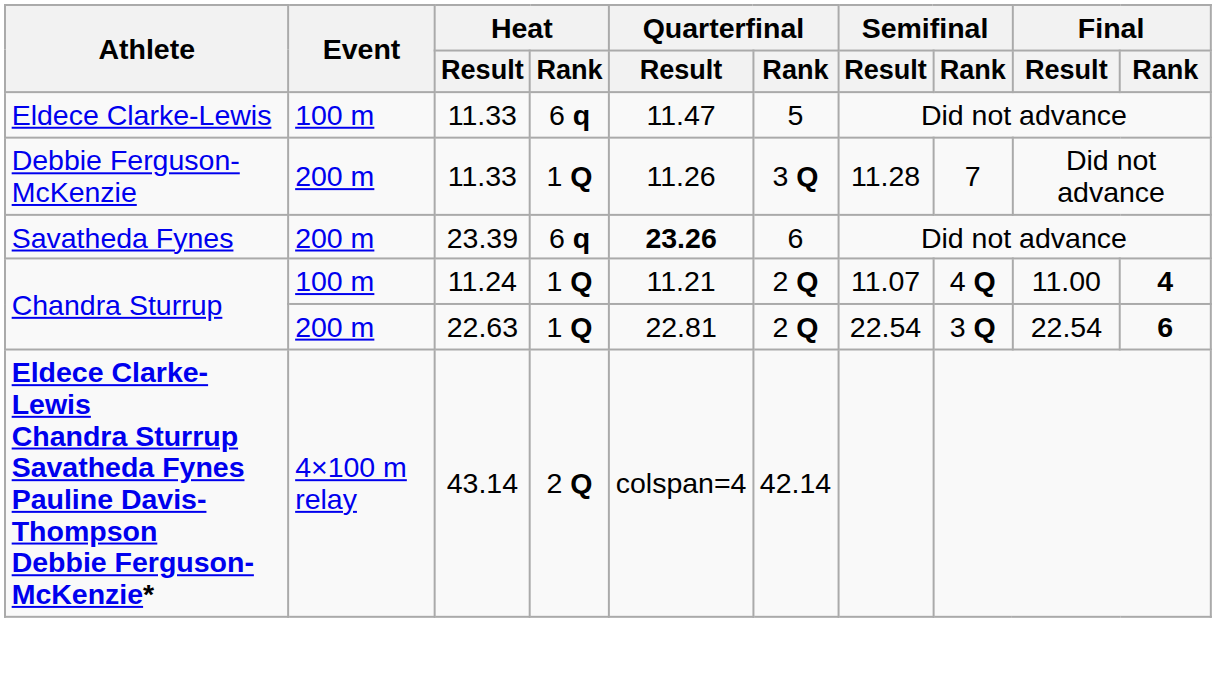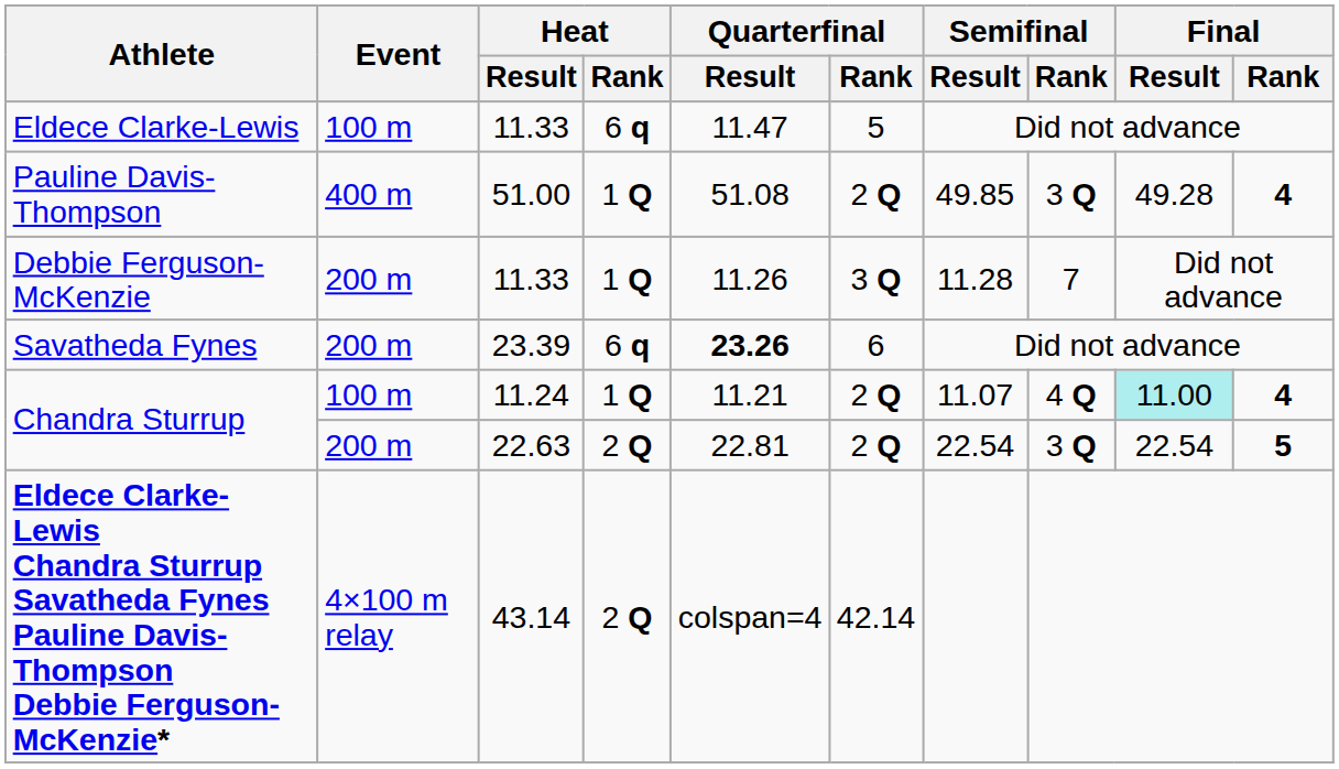+ row: Pauline Davis-Thompson | 400 m | 51.00 | 1 Q | 51.08 | 2 Q | 49.85 | 3 Q | 49.28 | 4
Chandra Sturrup / 11.24 | Final / Result: no background -> paleturquoise background
Chandra Sturrup / 22.63 | Heat / Rank: 1 Q -> 2 Q
Chandra Sturrup / 22.63 | Final / Rank: 6 -> 5
